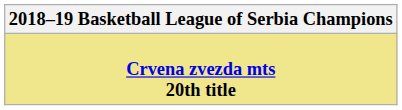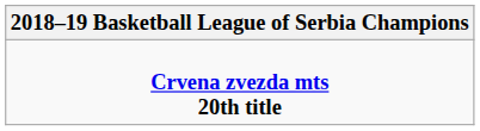row 2 | column 1: khaki background -> no background
